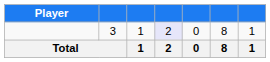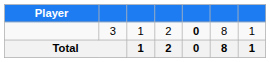row 2 | column 4: lavender background -> no background
row 2 | column 5: normal -> bold
